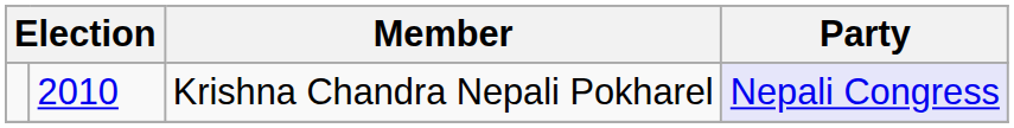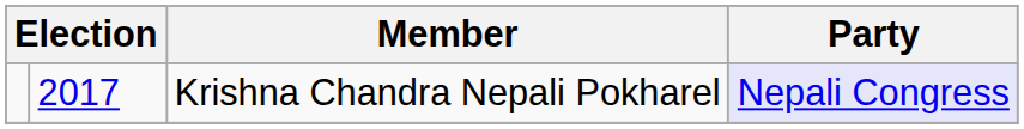Krishna Chandra Nepali Pokharel | column 2: 2010 -> 2017
